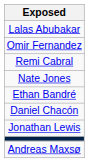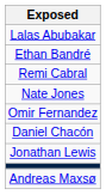row 3 | column 1: Omir Fernandez -> Ethan Bandré
row 6 | column 1: Ethan Bandré -> Omir Fernandez
